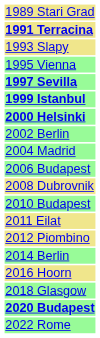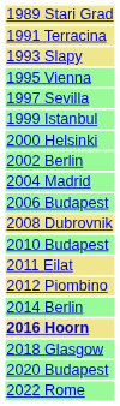1991 Terracina | column 1: bold -> normal
1997 Sevilla | column 1: bold -> normal
1999 Istanbul | column 1: bold -> normal
2000 Helsinki | column 1: bold -> normal
2016 Hoorn | column 1: normal -> bold
2020 Budapest | column 1: bold -> normal
